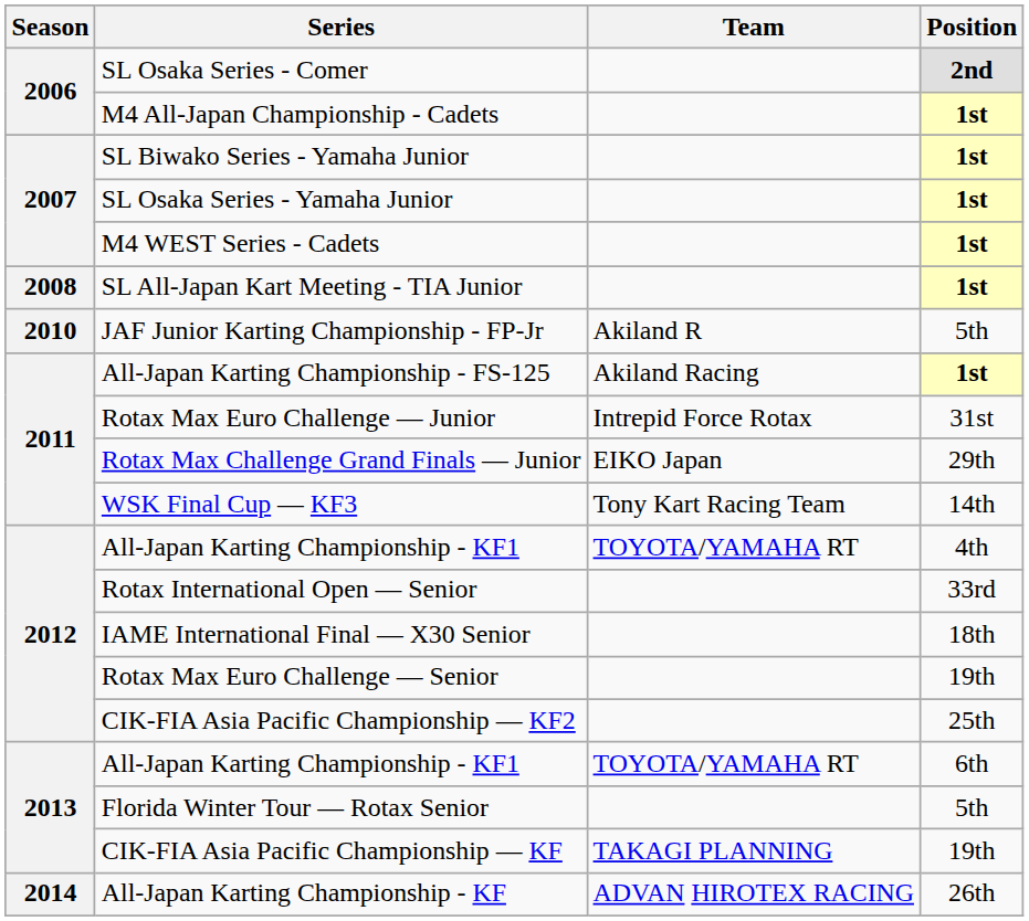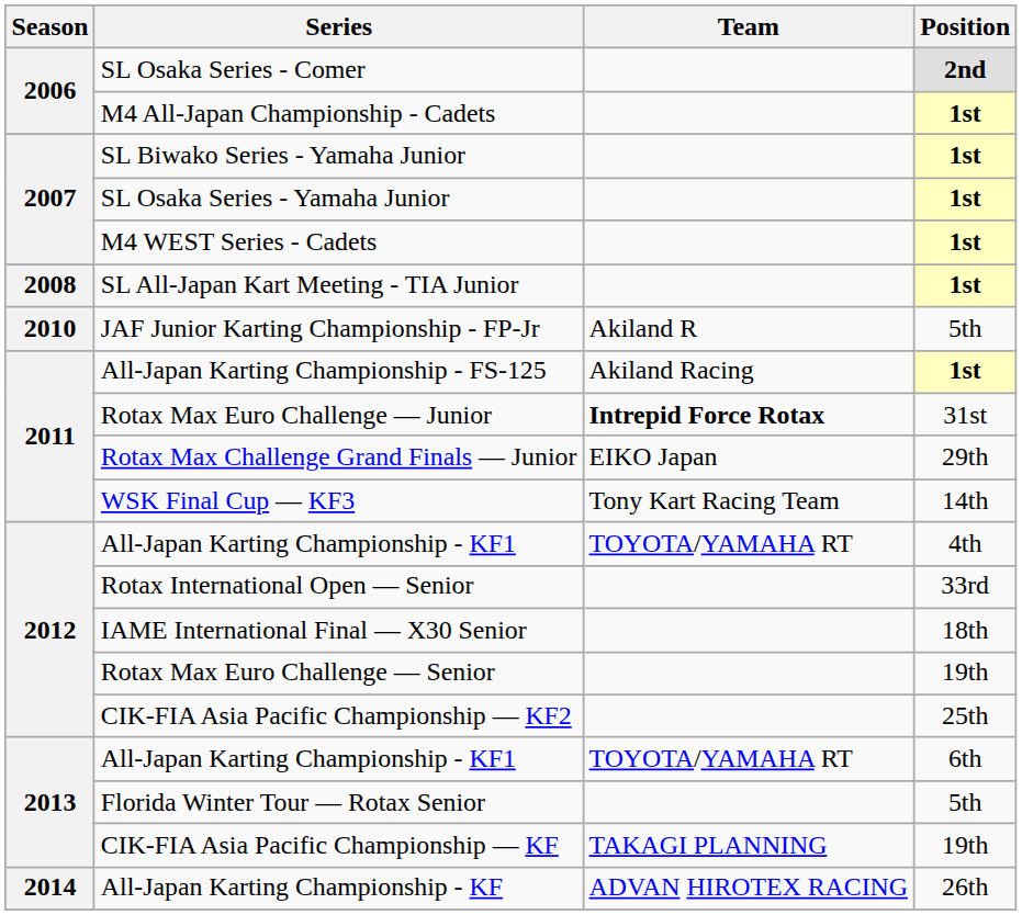Rotax Max Euro Challenge — Junior | Team: normal -> bold
